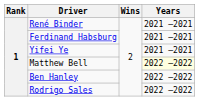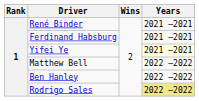Yifei Ye | Years: no background -> lightyellow background
Matthew Bell | Years: lightyellow background -> no background
Rodrigo Sales | Years: no background -> khaki background
